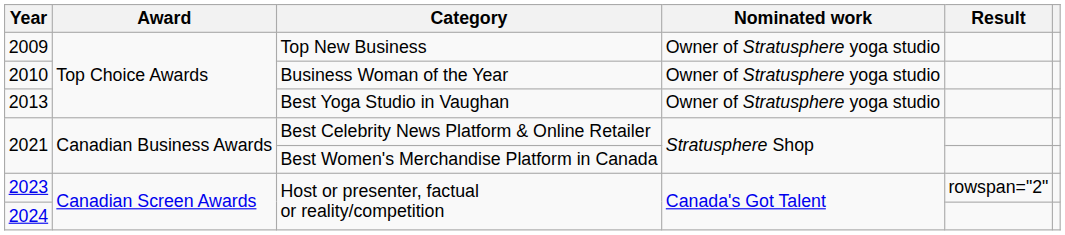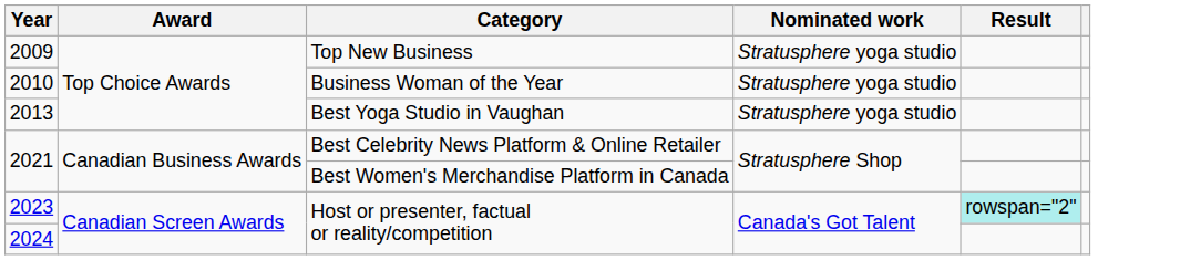2009 | Nominated work: Owner of Stratusphere yoga studio -> Stratusphere yoga studio
2010 | Nominated work: Owner of Stratusphere yoga studio -> Stratusphere yoga studio
2013 | Nominated work: Owner of Stratusphere yoga studio -> Stratusphere yoga studio
2023 | Result: no background -> paleturquoise background
